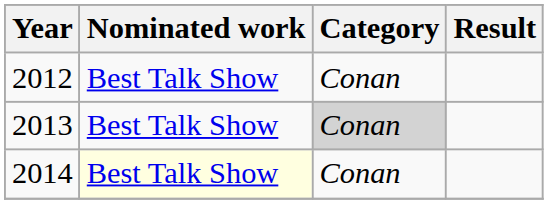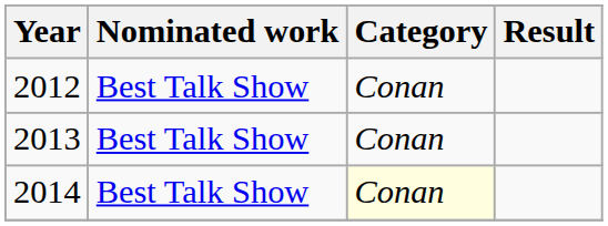2013 | Category: lightgrey background -> no background
2014 | Nominated work: lightyellow background -> no background
2014 | Category: no background -> lightyellow background
